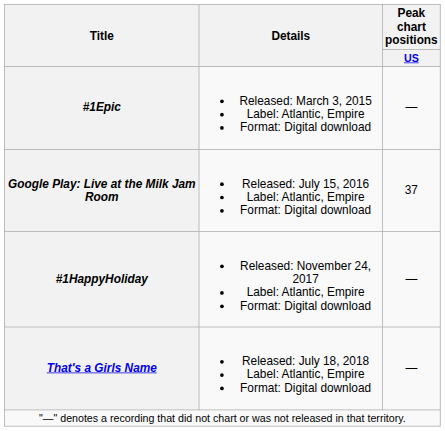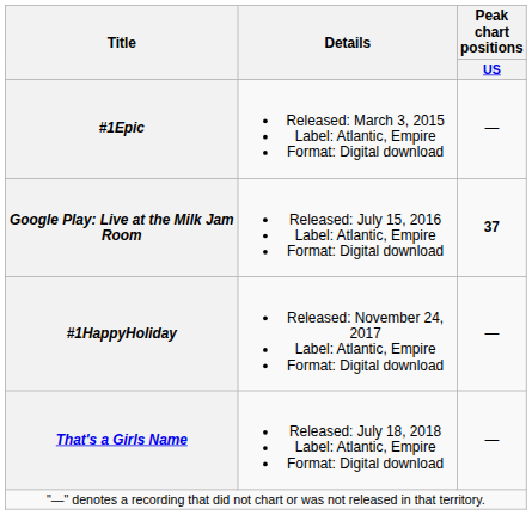Google Play: Live at the Milk Jam Room | Peak chart positions / US: normal -> bold
